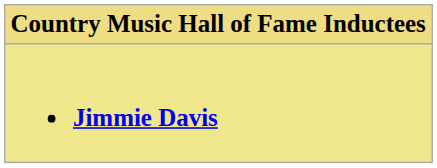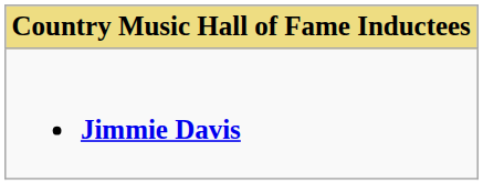row 2 | column 1: khaki background -> no background
